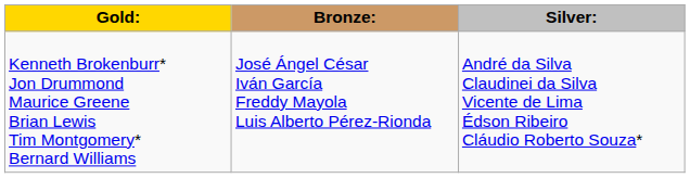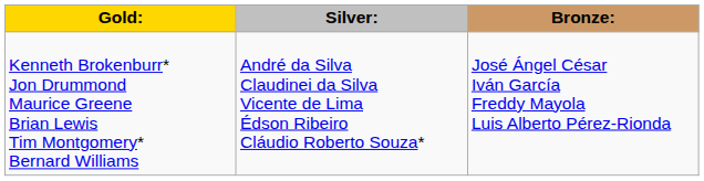columns swapped: Silver: <-> Bronze:
